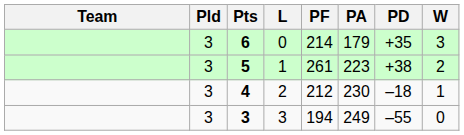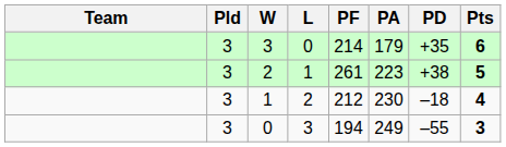columns swapped: W <-> Pts
